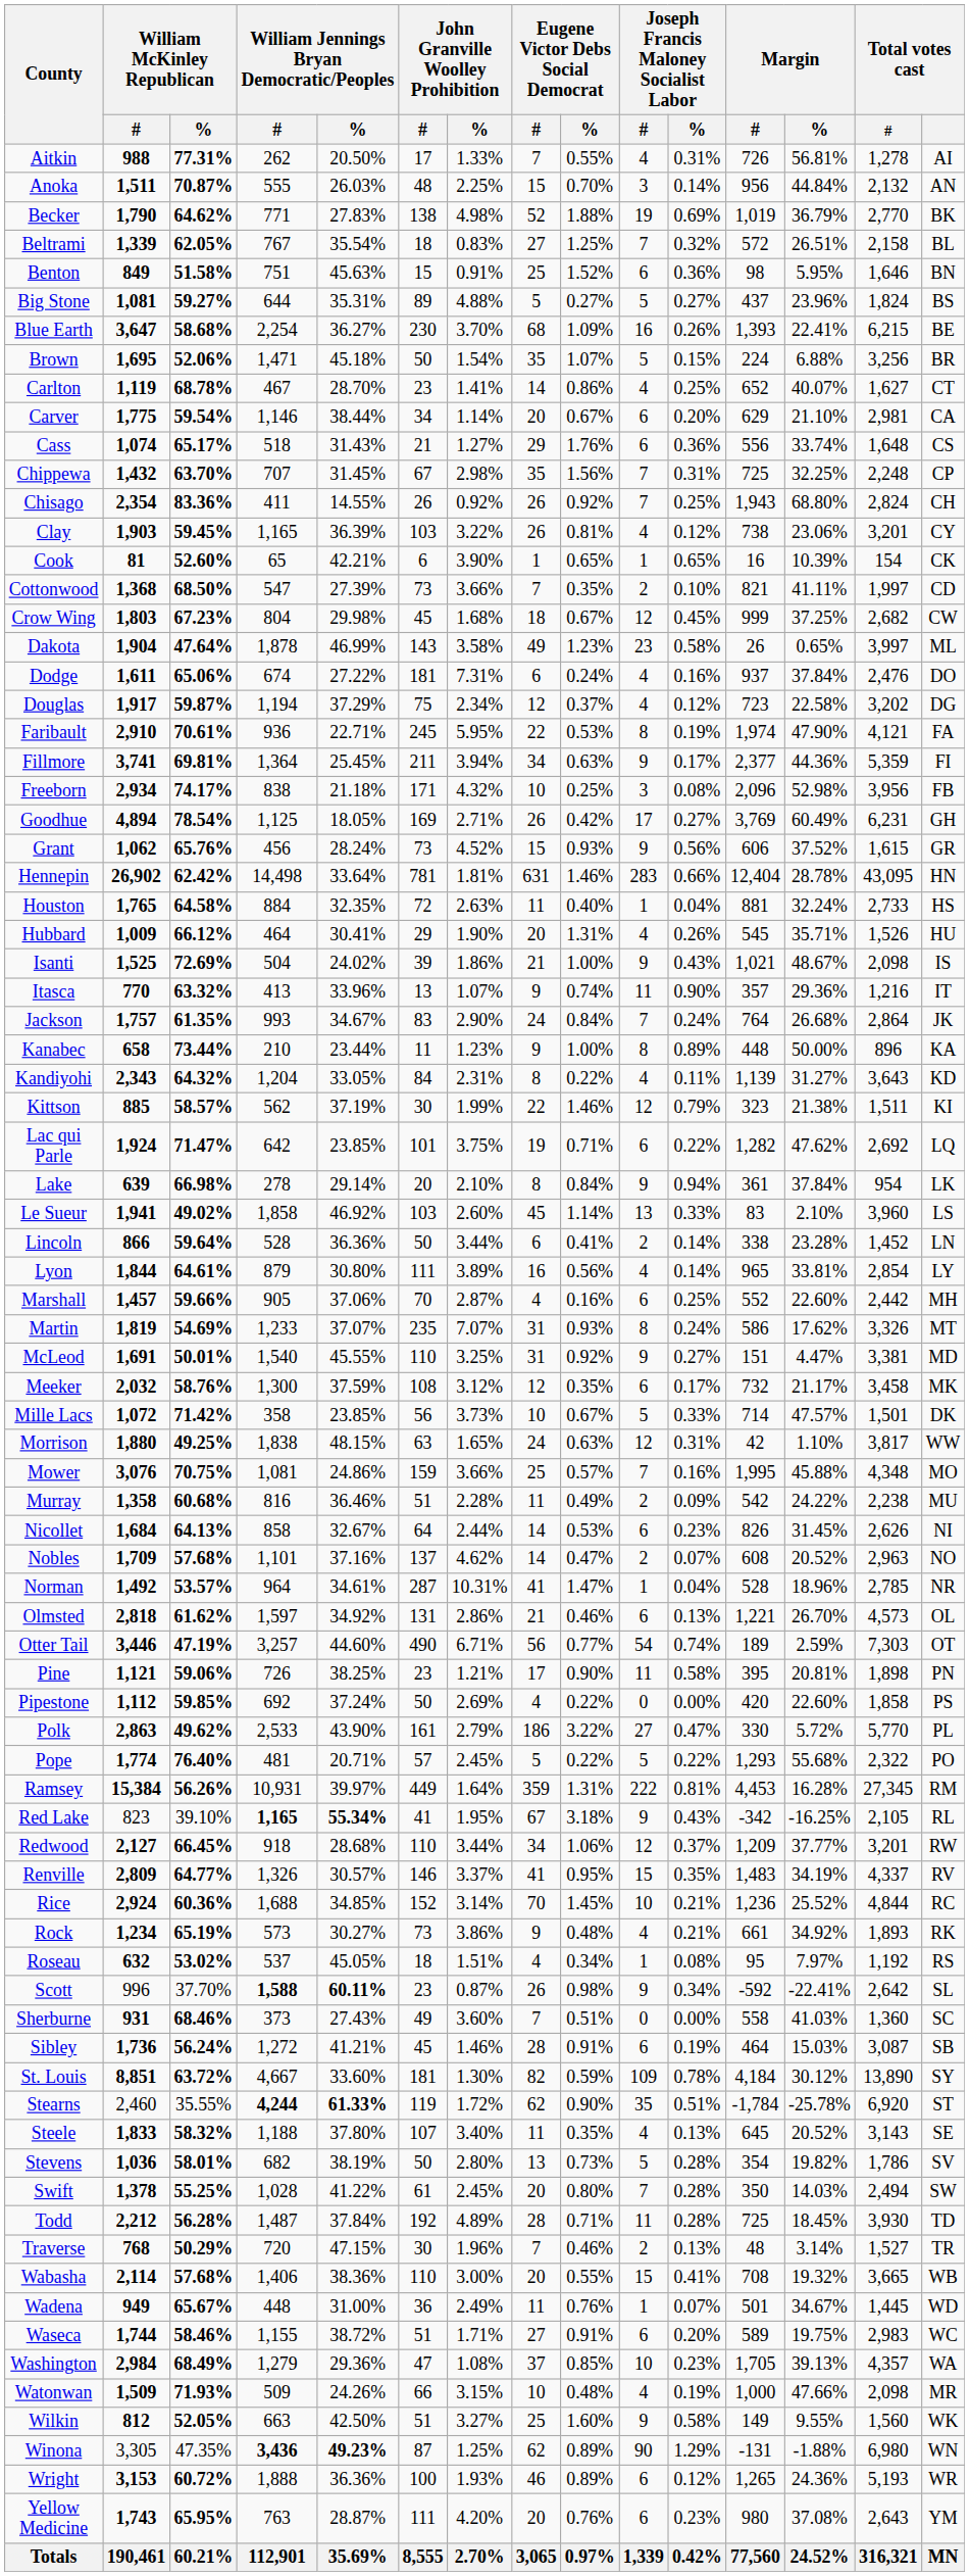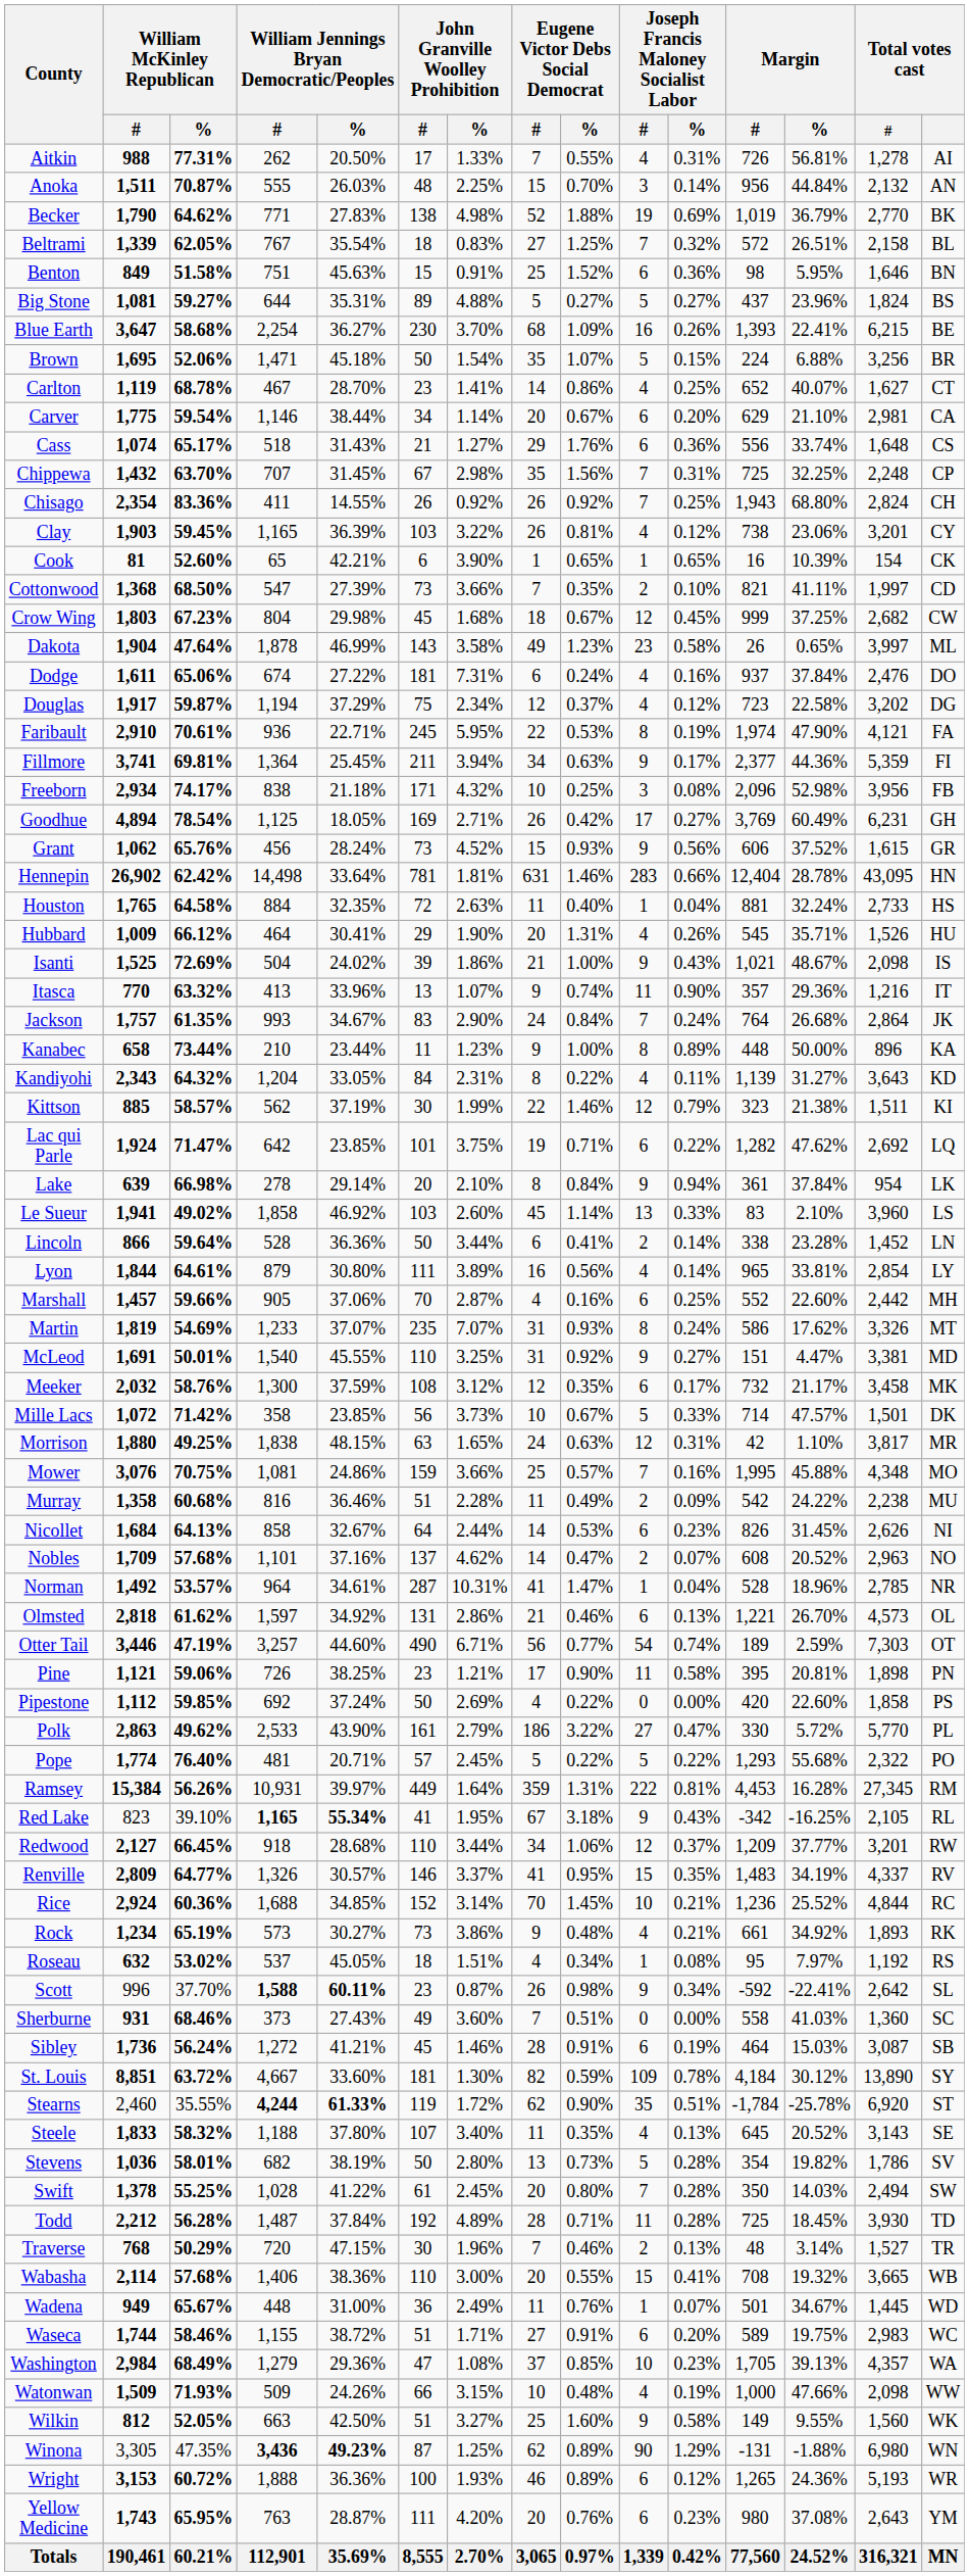Morrison | Total votes cast: WW -> MR
Watonwan | Total votes cast: MR -> WW
